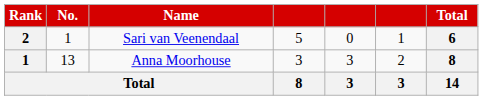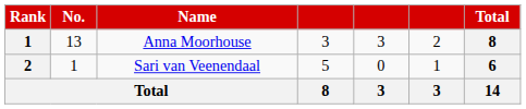rows swapped: Anna Moorhouse <-> Sari van Veenendaal
